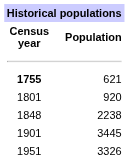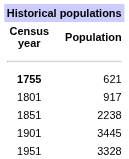row 4 | Population: 920 -> 917
row 5 | Census year: 1848 -> 1851
row 7 | Population: 3326 -> 3328
